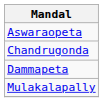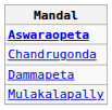row 2 | column 1: normal -> bold
